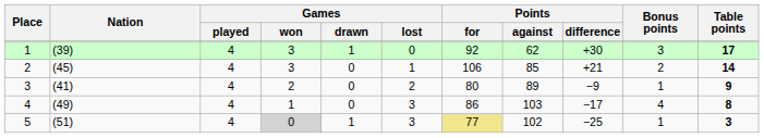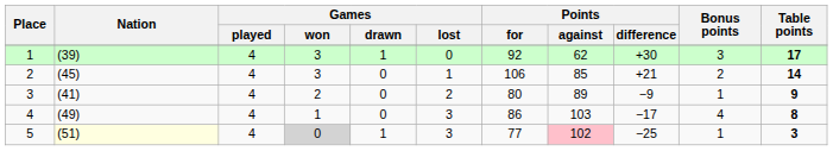5 | Nation: no background -> lightyellow background
5 | Points / for: khaki background -> no background
5 | Points / against: no background -> pink background
